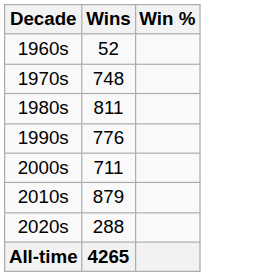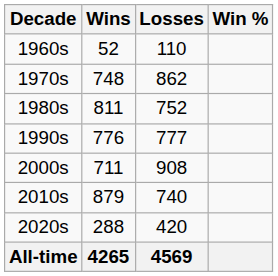+ column: Losses | 110 | 862 | 752 | 777 | 908 | 740 | 420 | 4569
